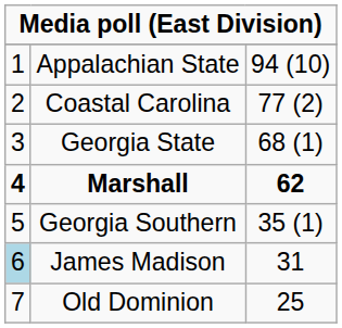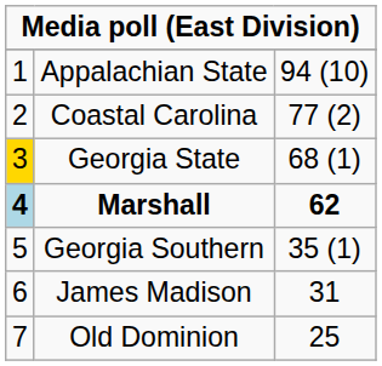Georgia State | column 1: no background -> gold background
Marshall | column 1: no background -> lightblue background
James Madison | column 1: lightblue background -> no background
